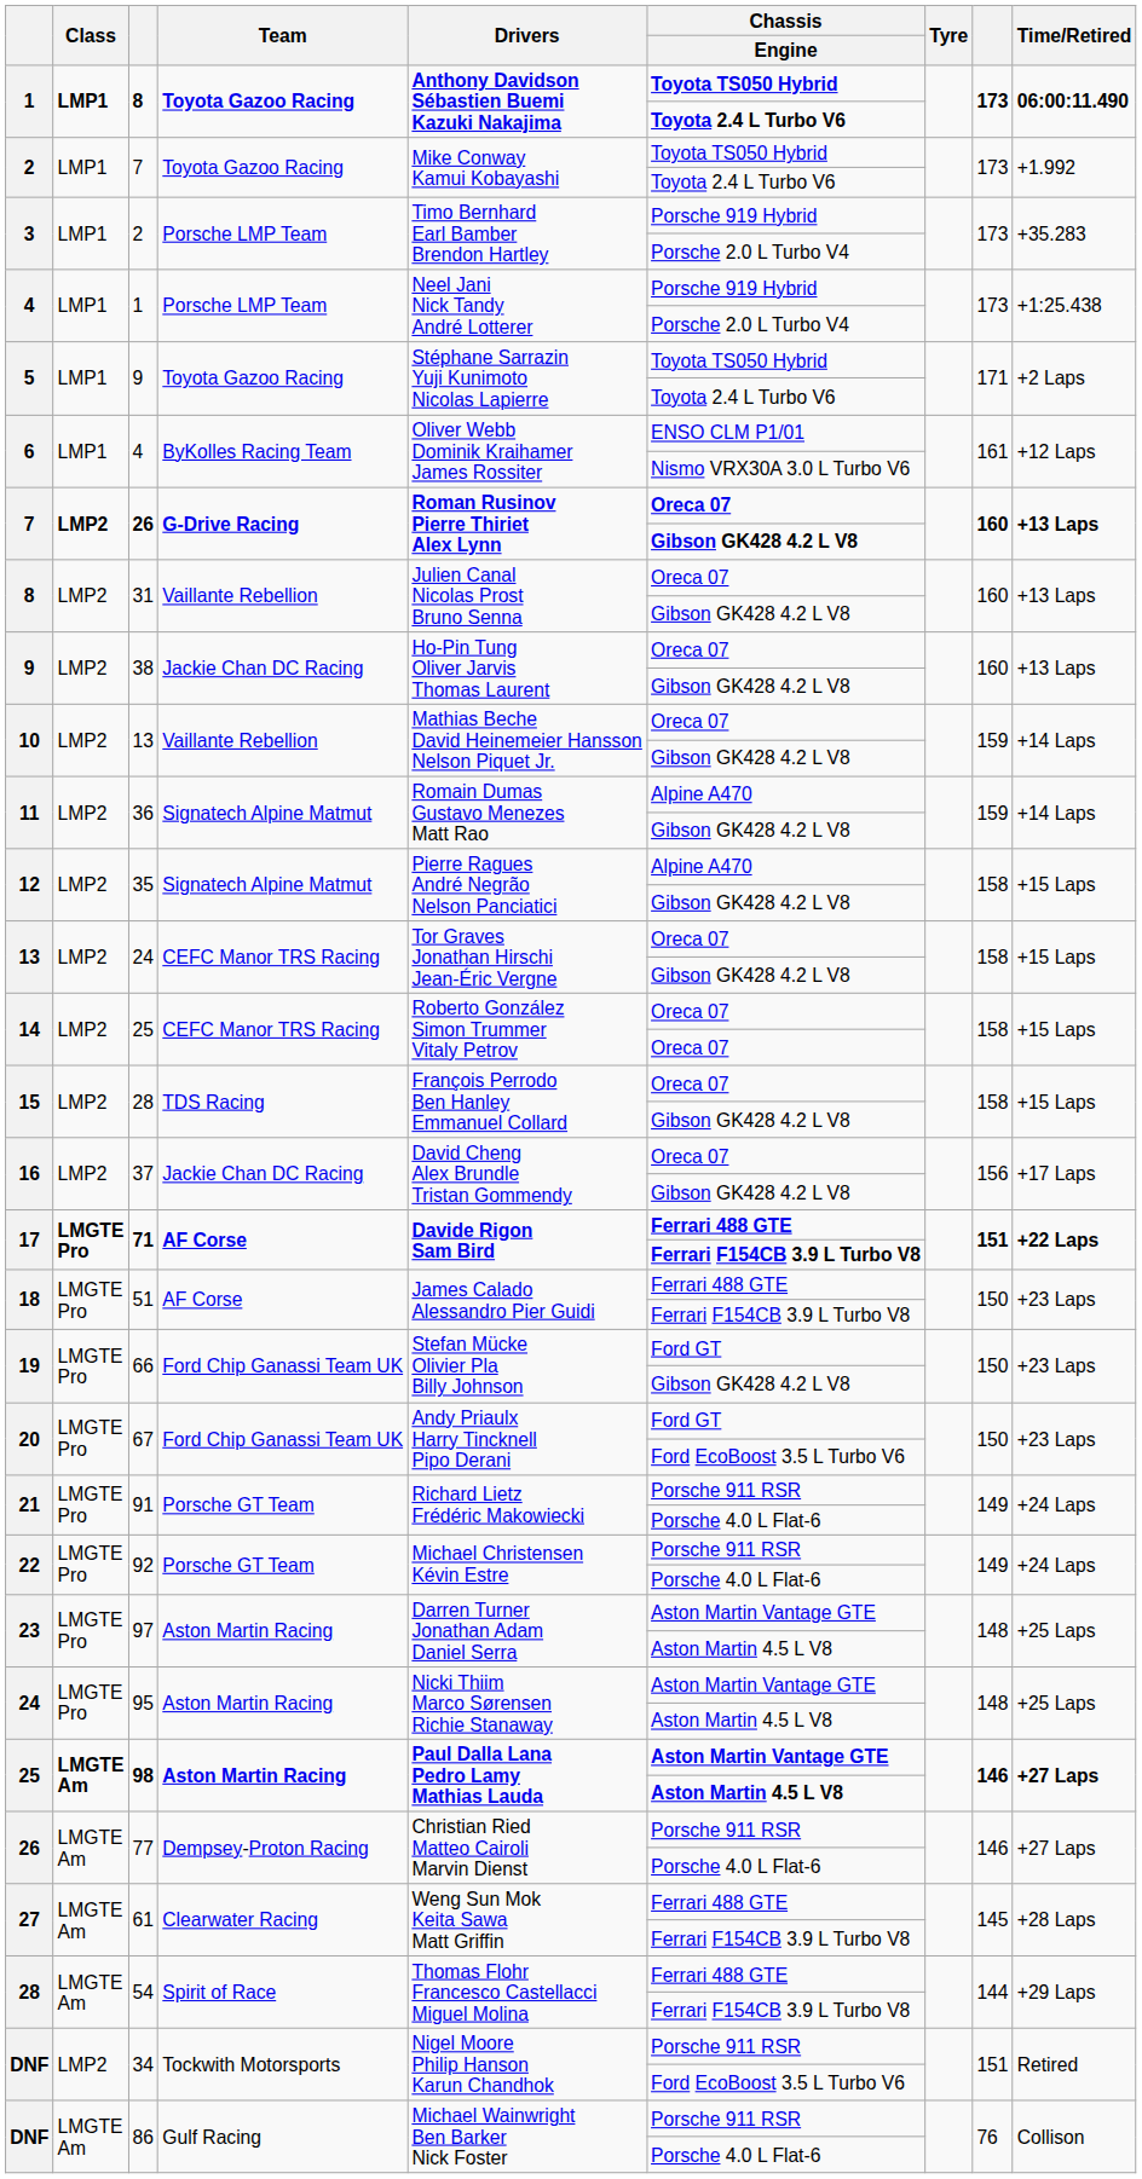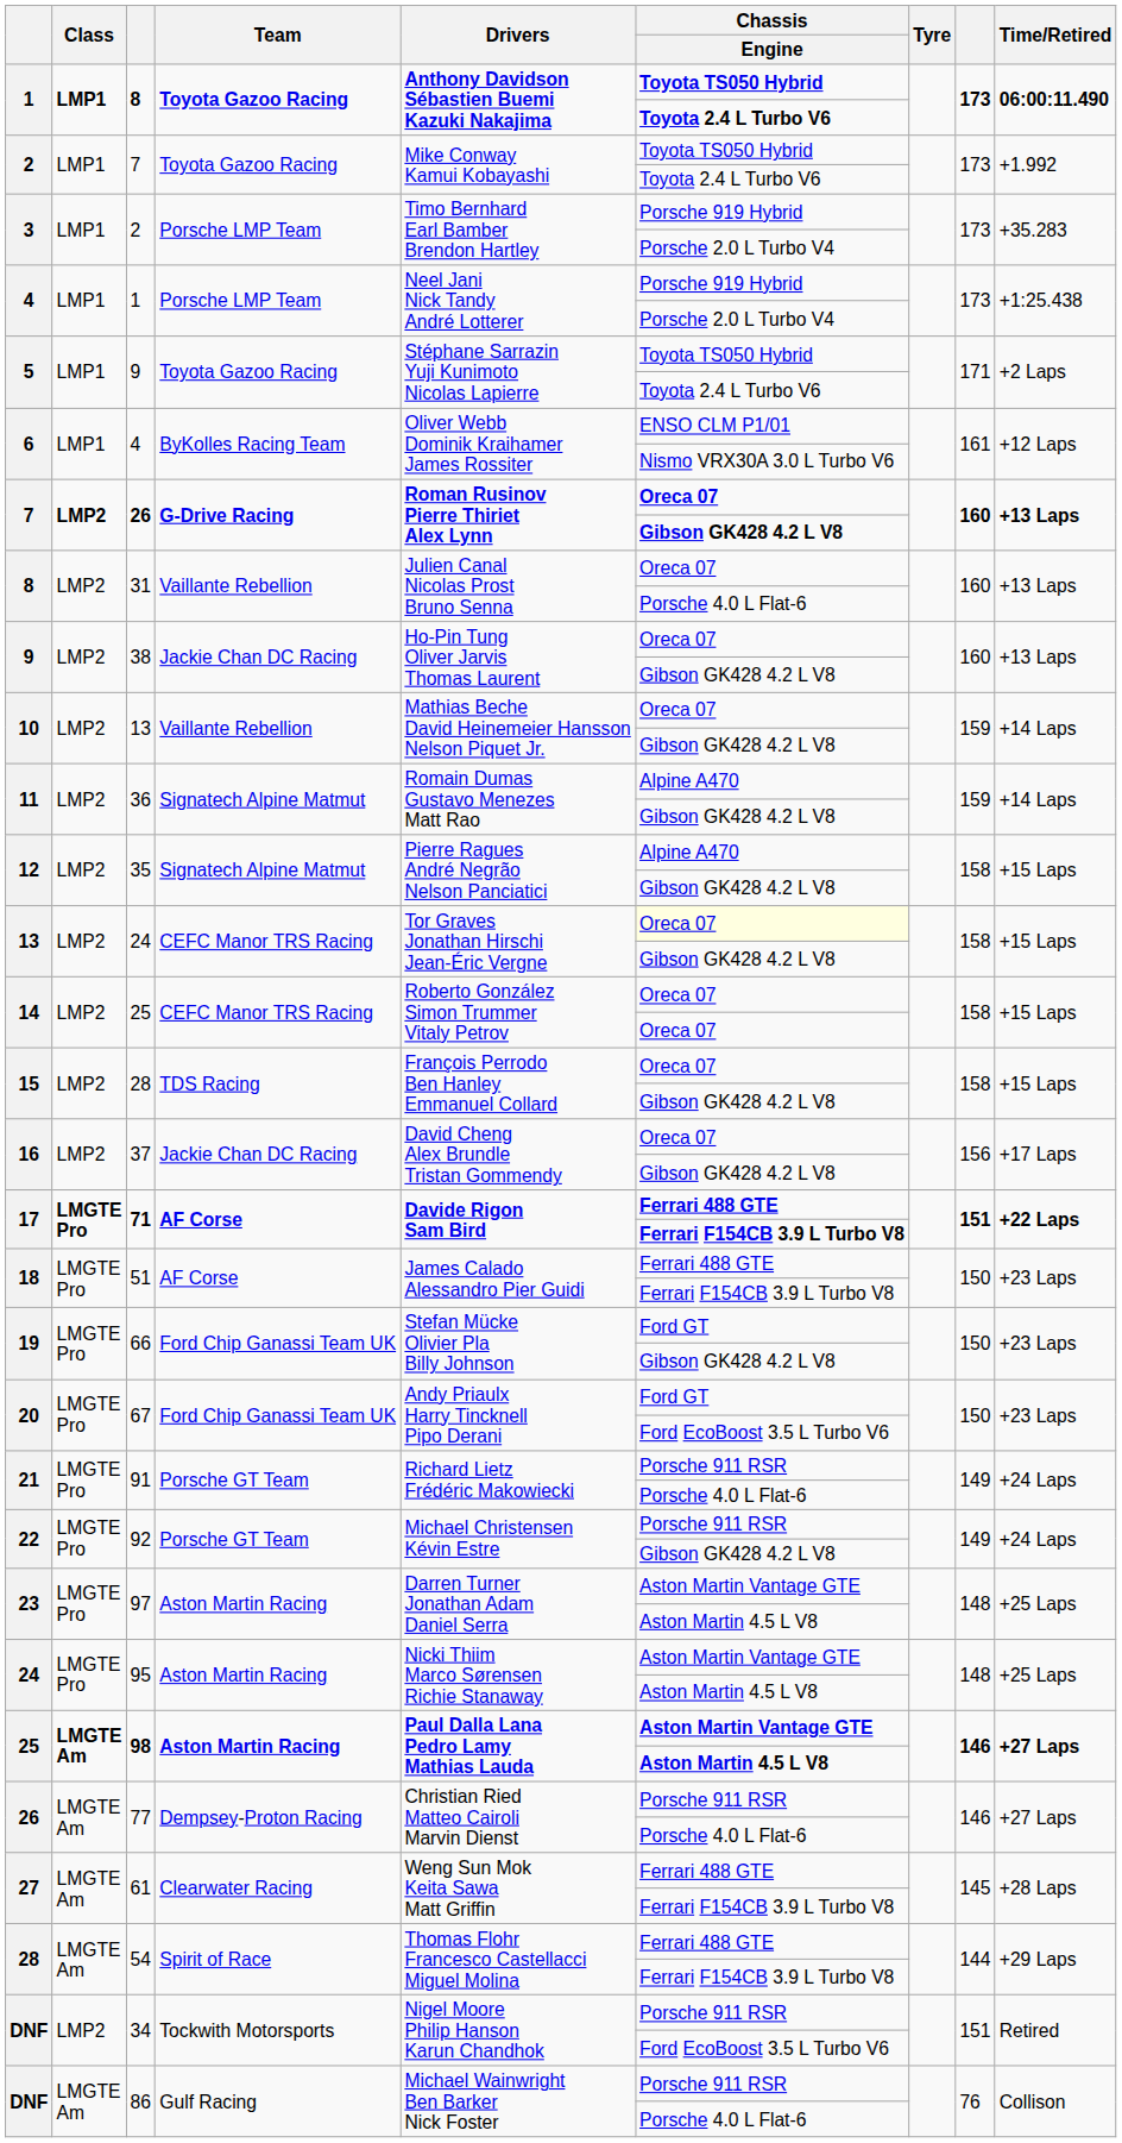row 18 | Chassis / Engine: Gibson GK428 4.2 L V8 -> Porsche 4.0 L Flat-6
row 27 | Chassis / Engine: no background -> lightyellow background
row 46 | Chassis / Engine: Porsche 4.0 L Flat-6 -> Gibson GK428 4.2 L V8
